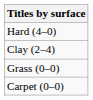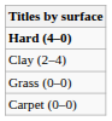row 2 | column 1: normal -> bold
